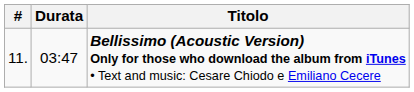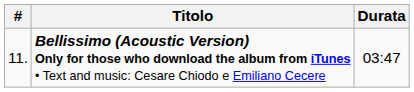columns swapped: Titolo <-> Durata
